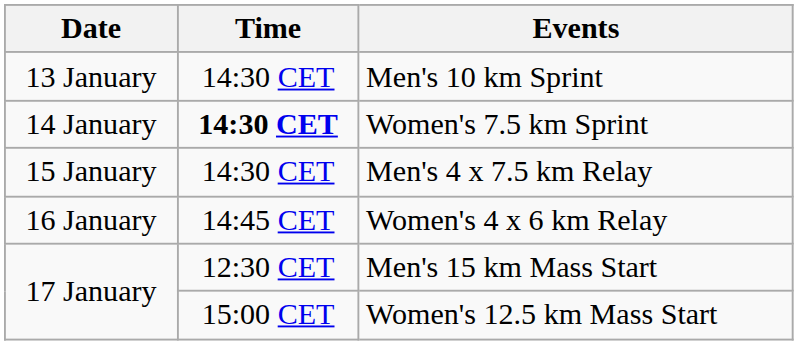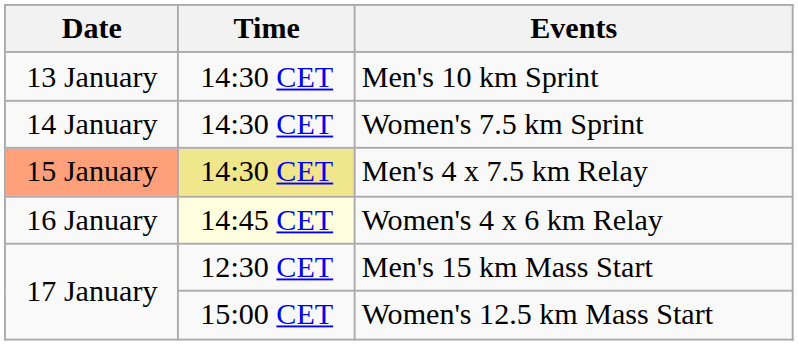Women's 7.5 km Sprint | Time: bold -> normal
Men's 4 x 7.5 km Relay | Date: no background -> lightsalmon background
Men's 4 x 7.5 km Relay | Time: no background -> khaki background
Women's 4 x 6 km Relay | Time: no background -> lightyellow background
